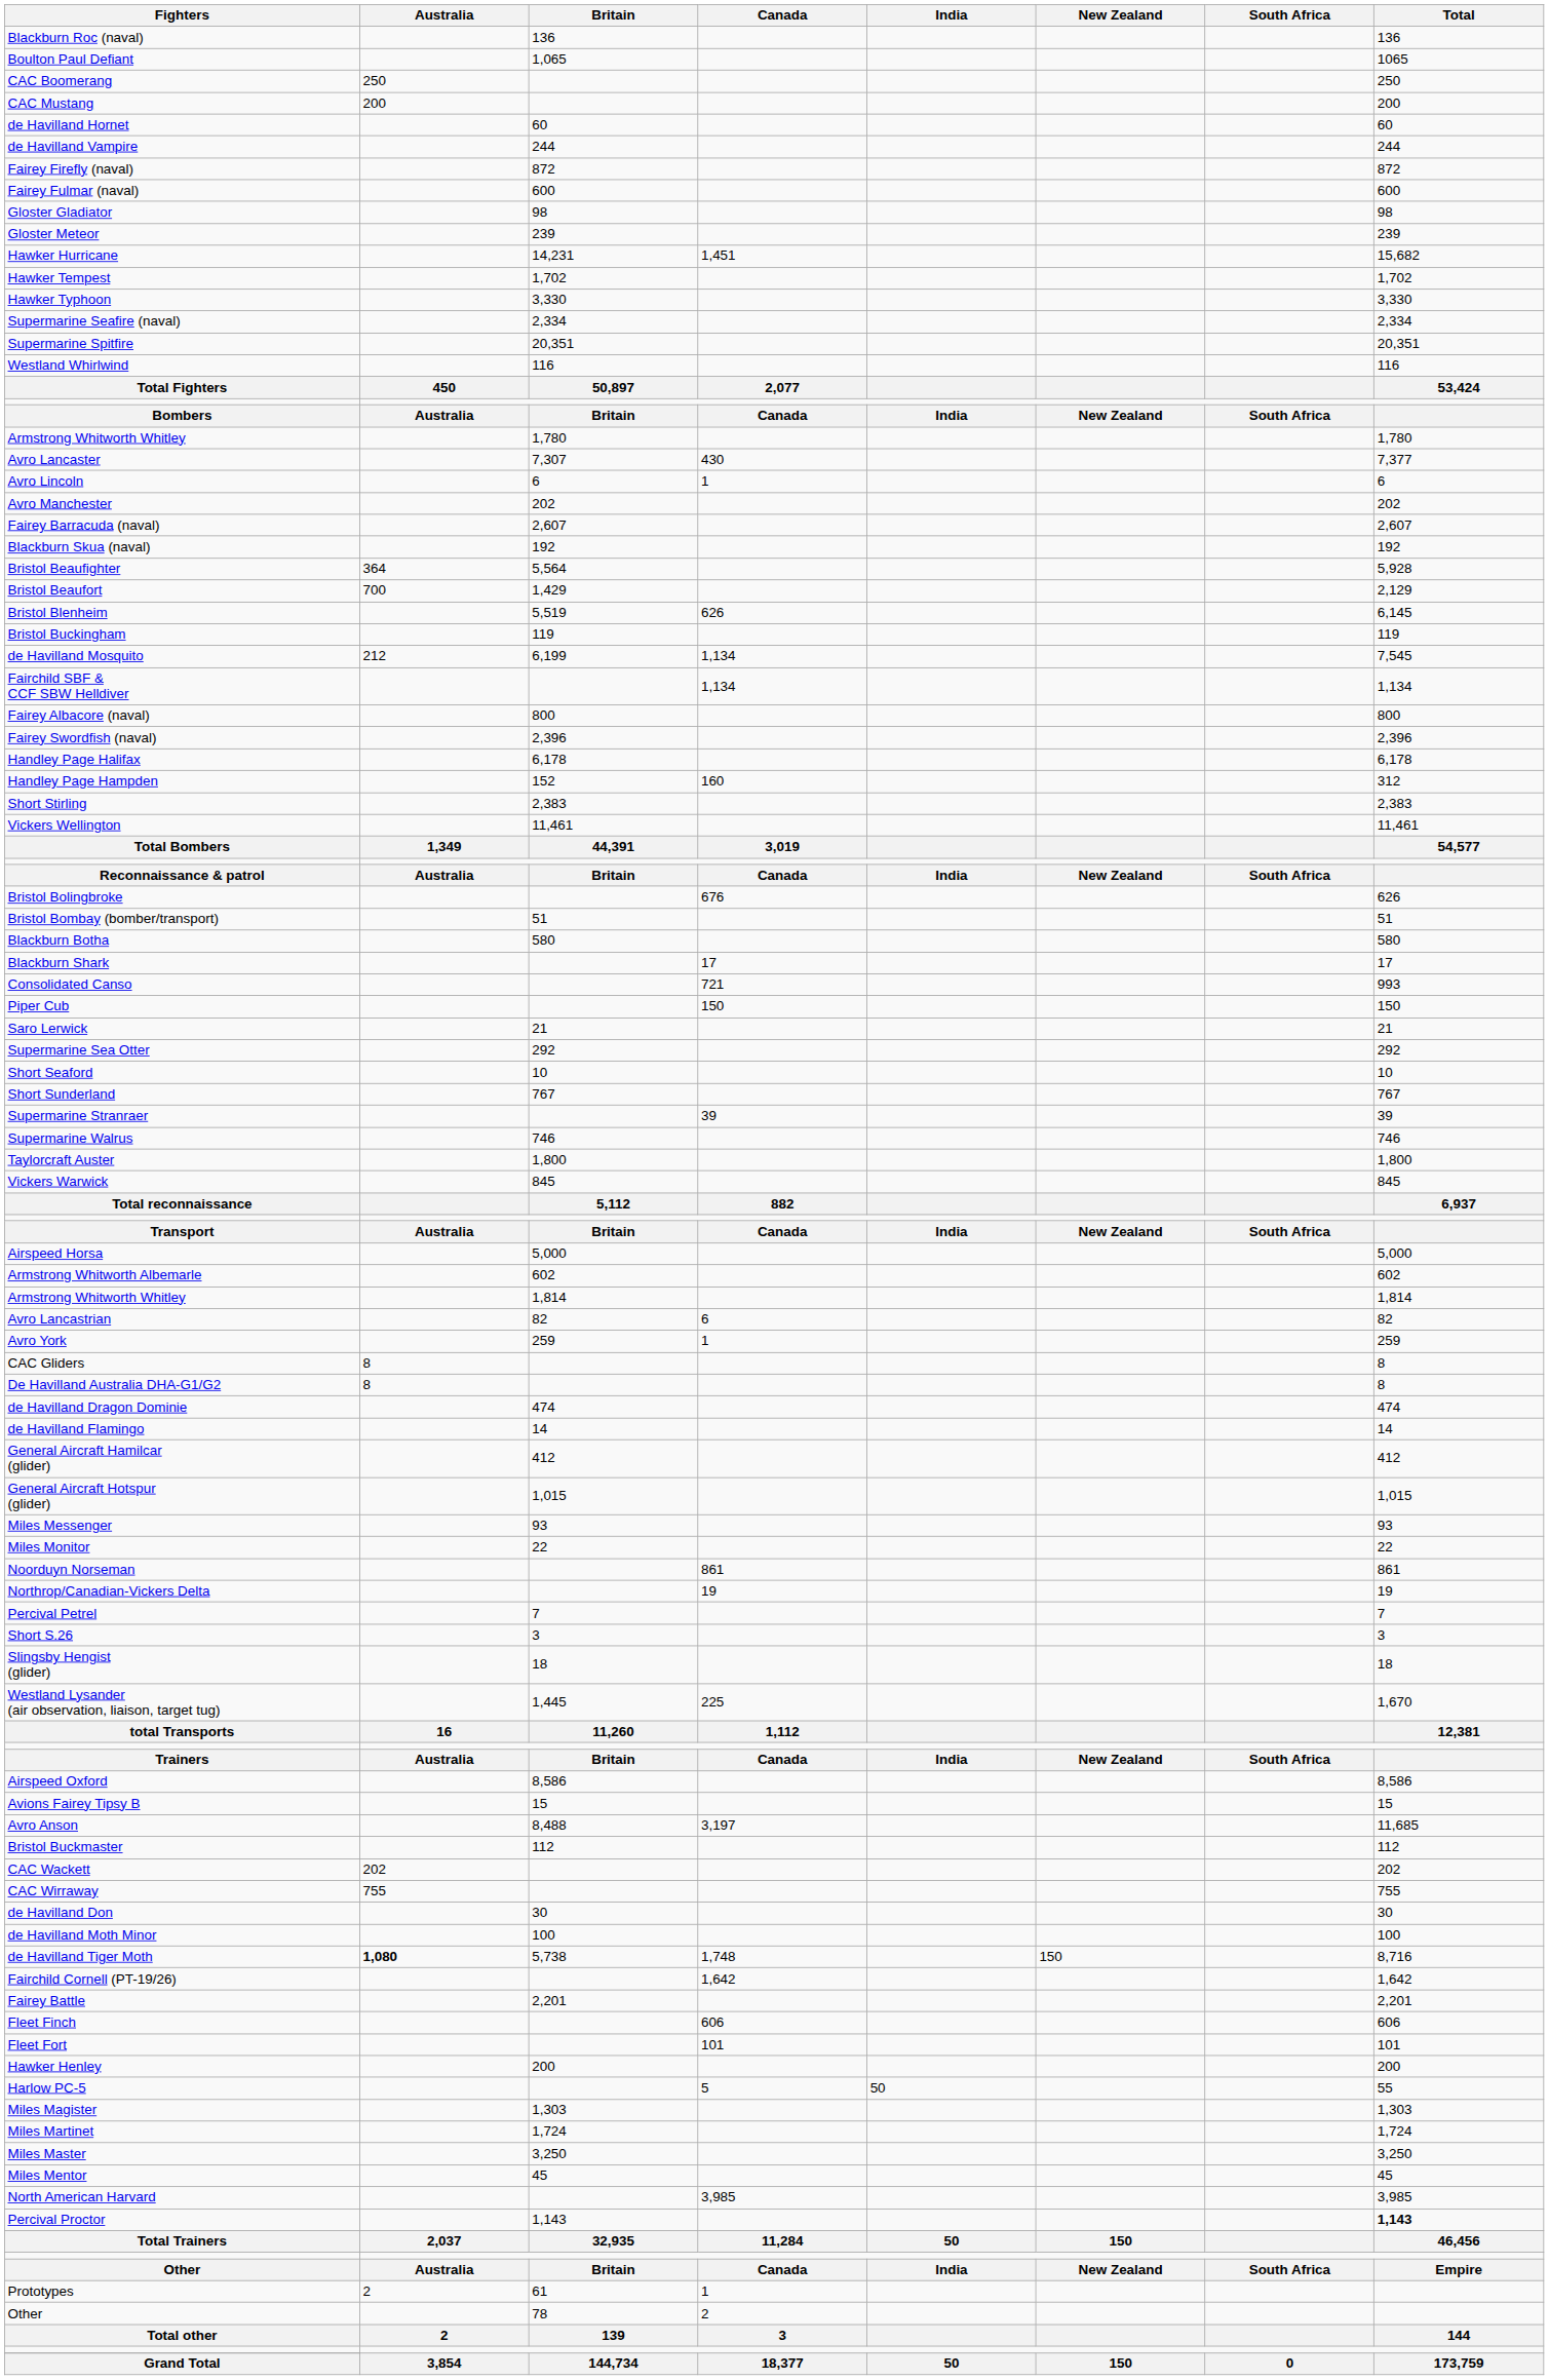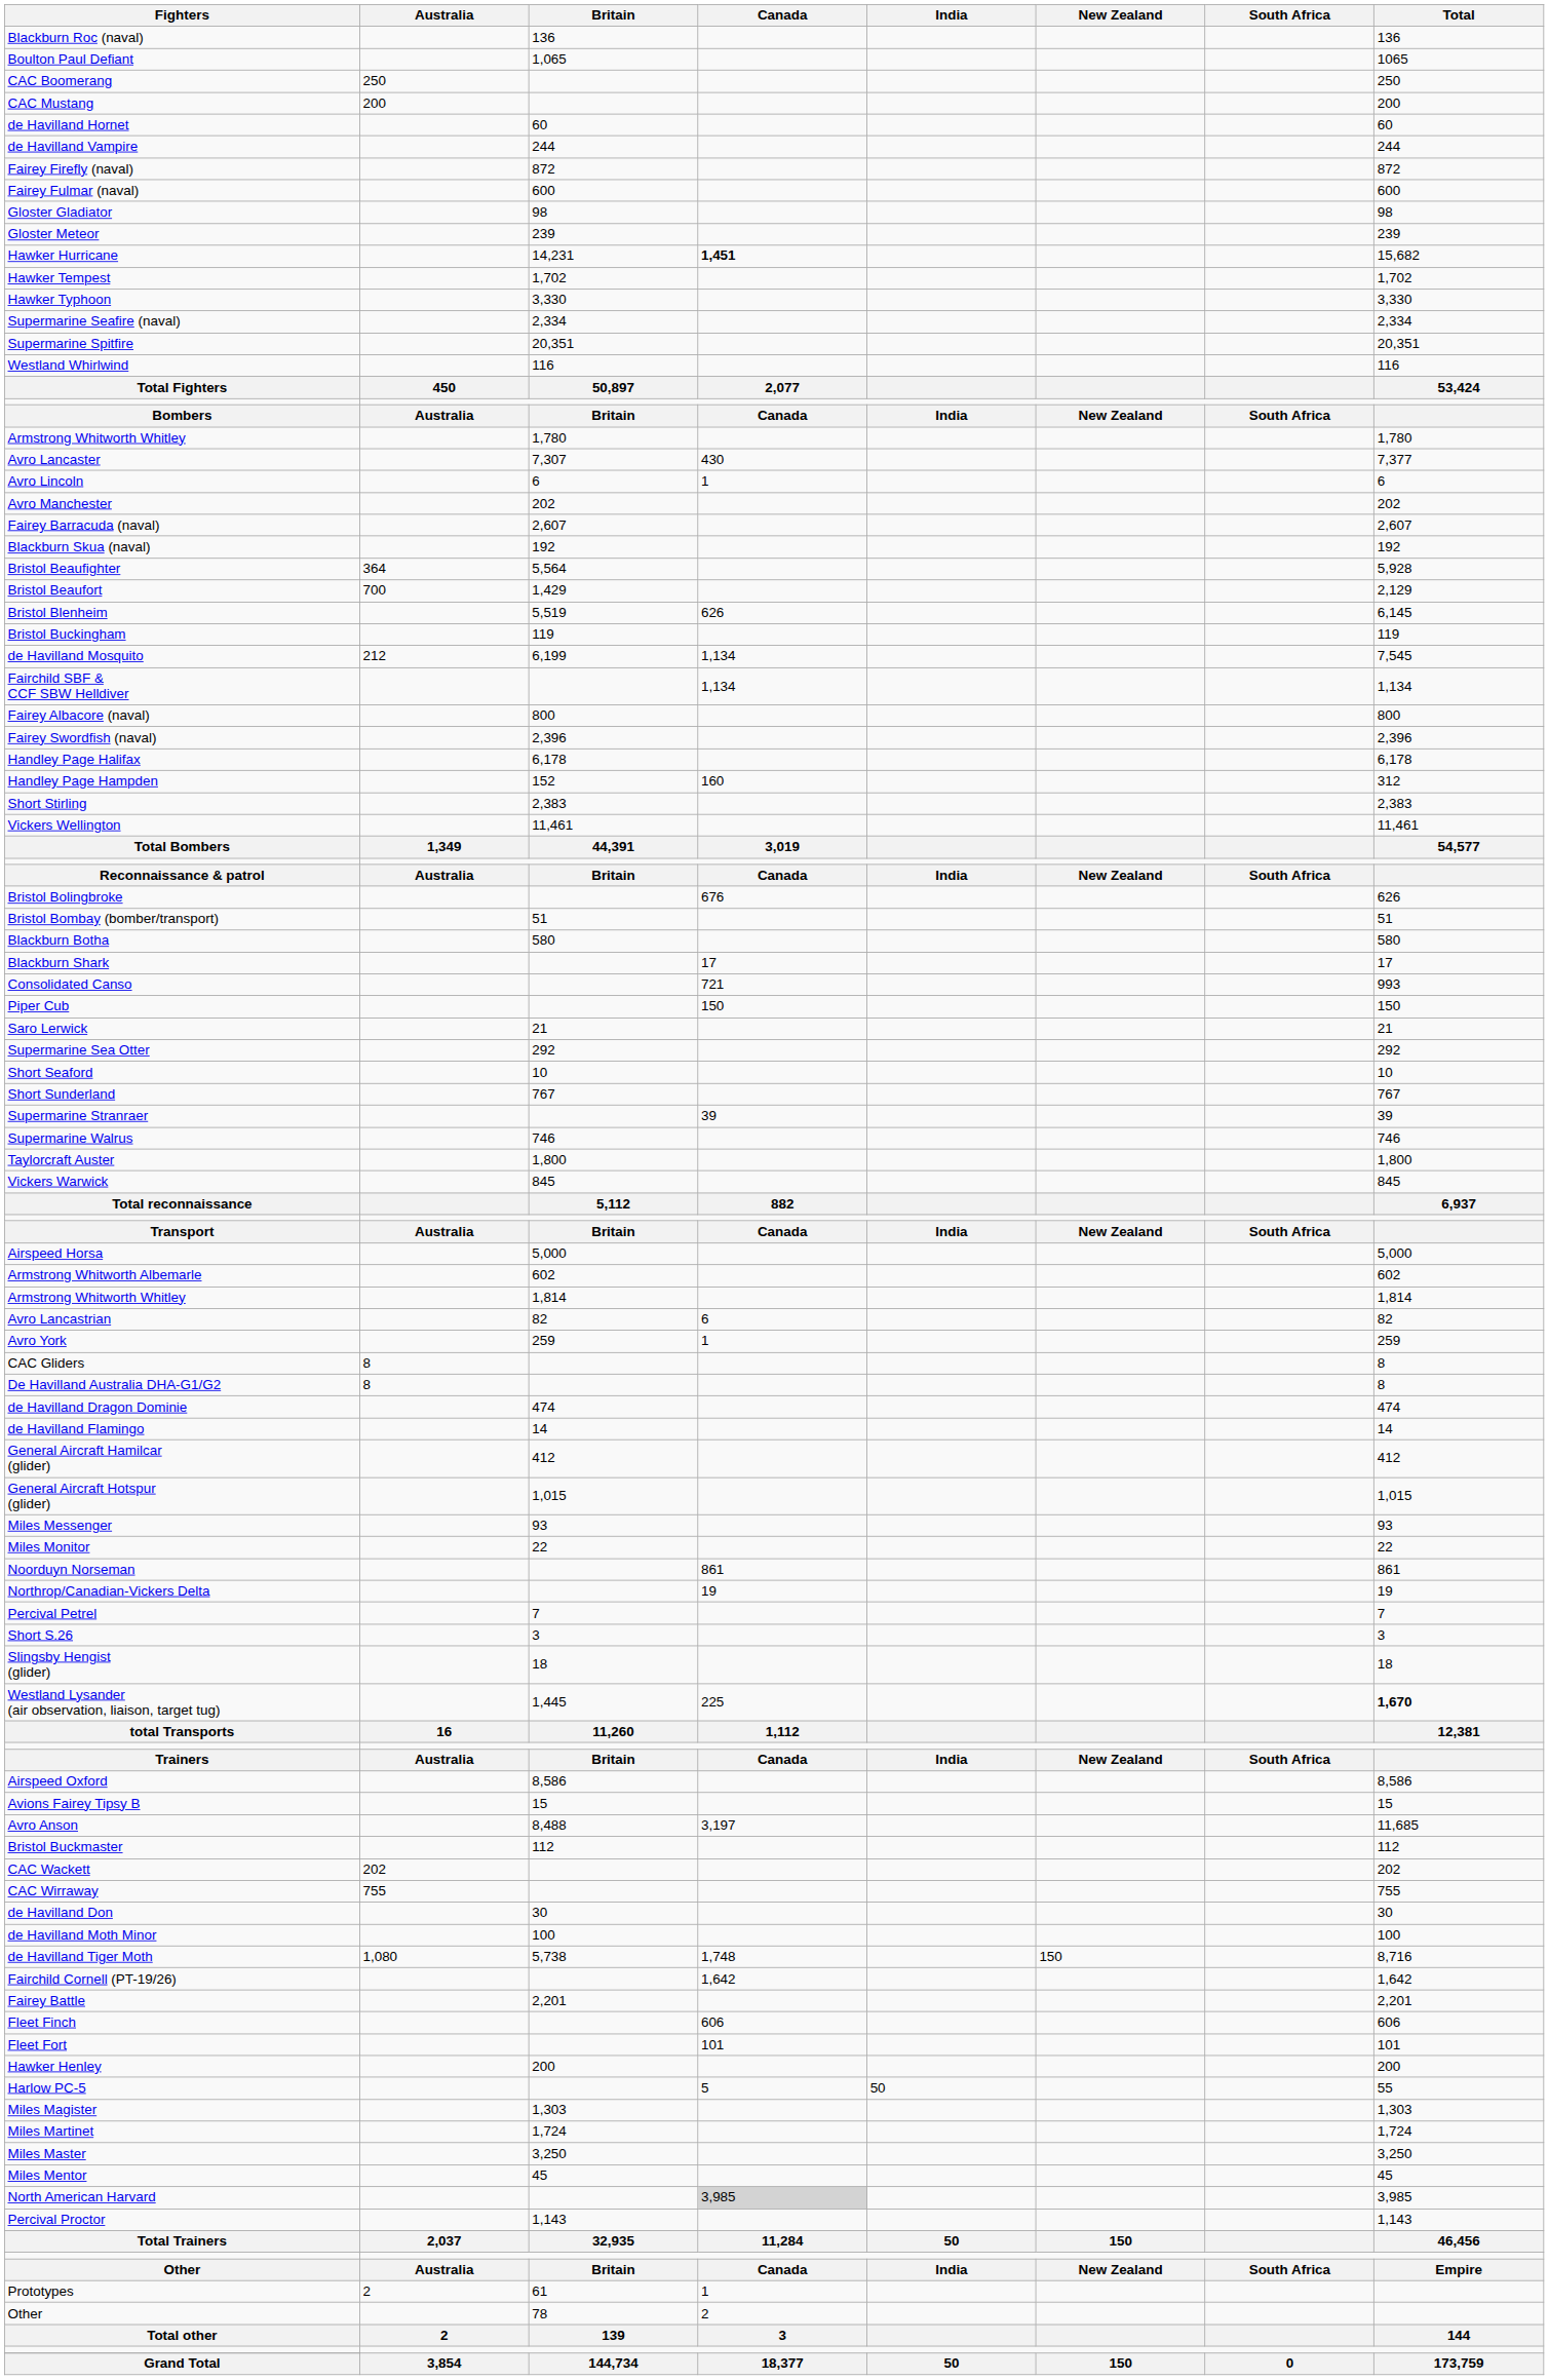Hawker Hurricane | Canada: normal -> bold
Westland Lysander (air observation, liaison, target tug) | Total: normal -> bold
de Havilland Tiger Moth | Australia: bold -> normal
North American Harvard | Canada: no background -> lightgrey background
Percival Proctor | Total: bold -> normal
